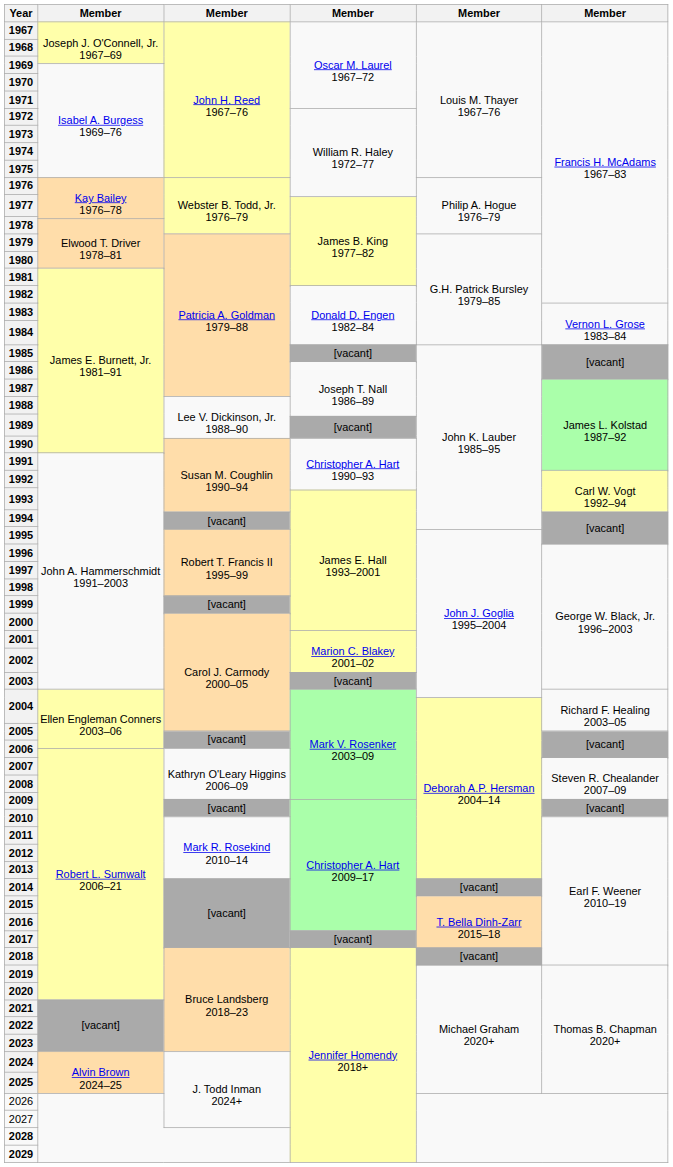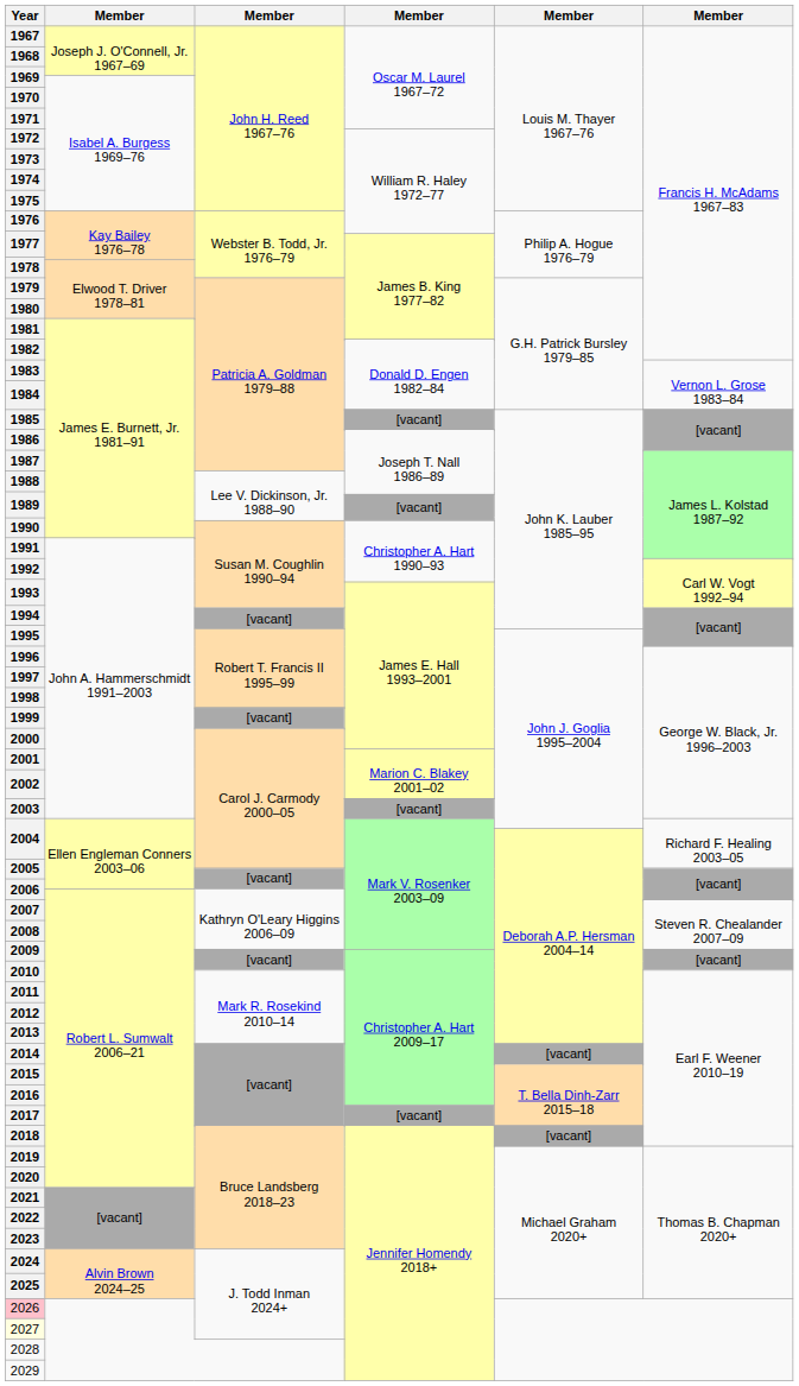2026 | Year: no background -> pink background
2027 | Year: no background -> lightyellow background
2028 | Year: bold -> normal
2029 | Year: bold -> normal
